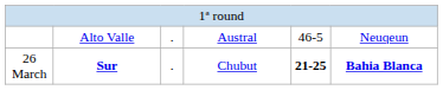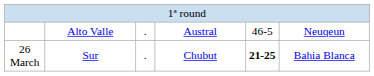26 March | column 2: bold -> normal
26 March | column 6: bold -> normal
